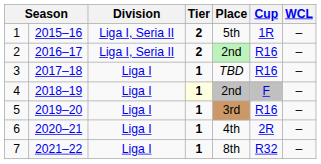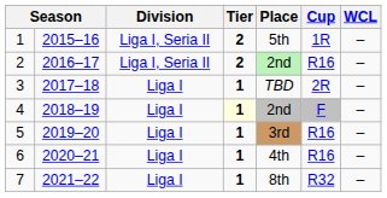3 | Cup: R16 -> 2R
6 | Cup: 2R -> R16
